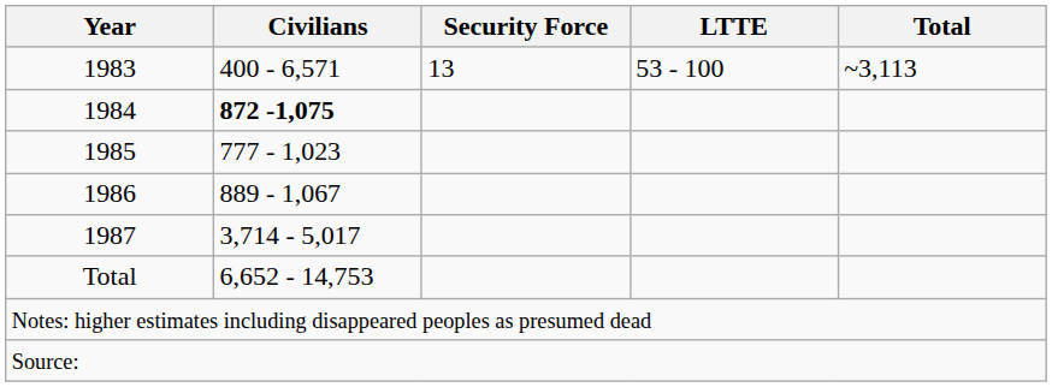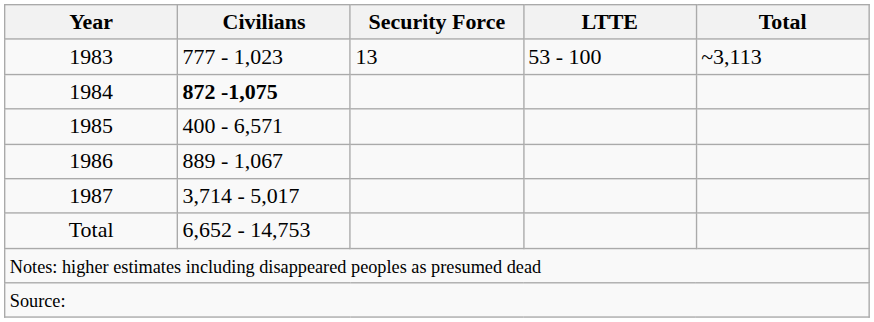1983 | Civilians: 400 - 6,571 -> 777 - 1,023
1985 | Civilians: 777 - 1,023 -> 400 - 6,571
